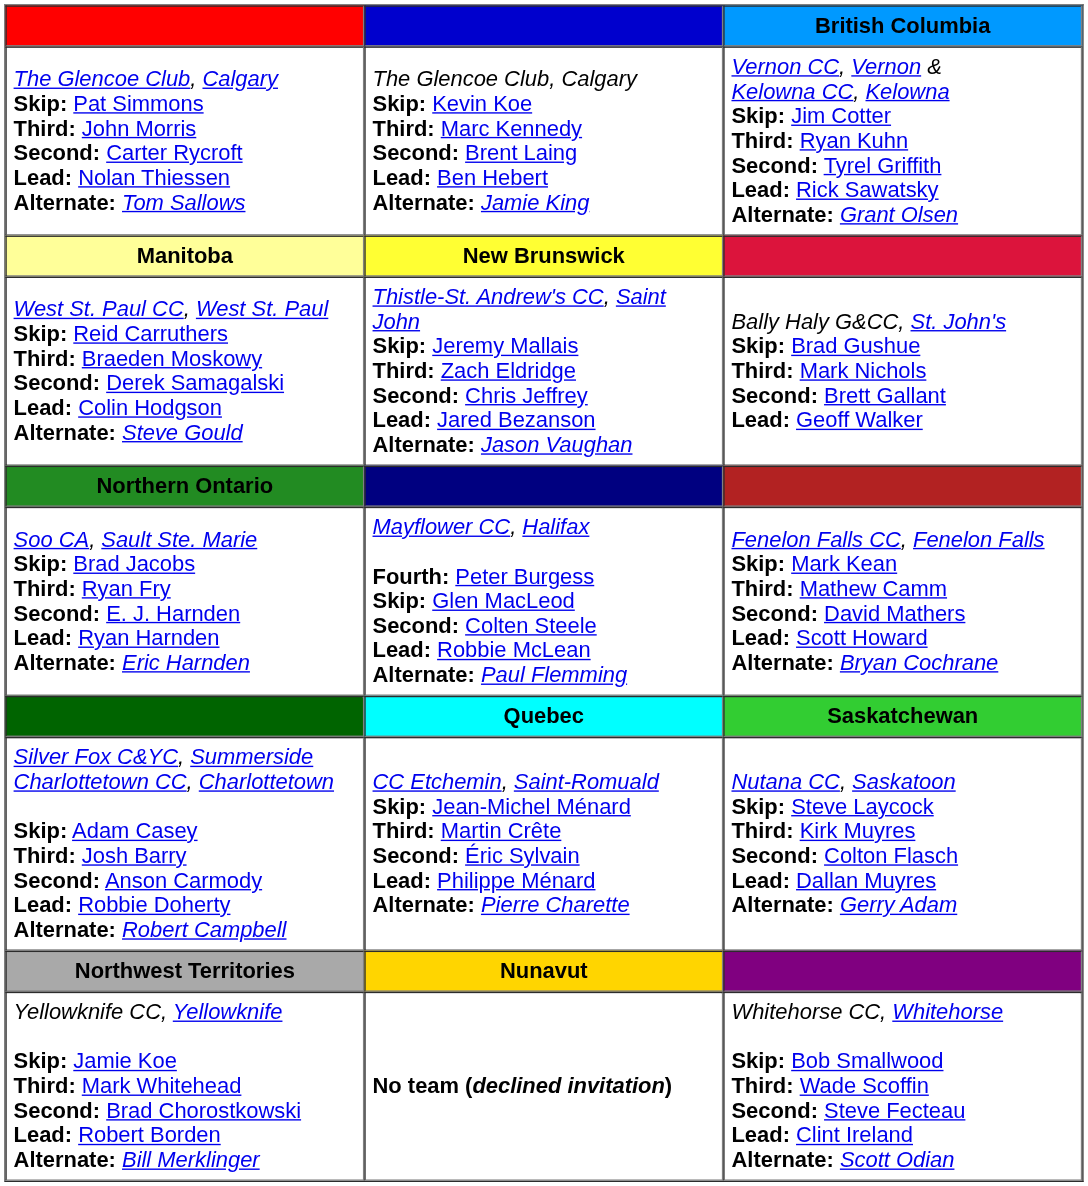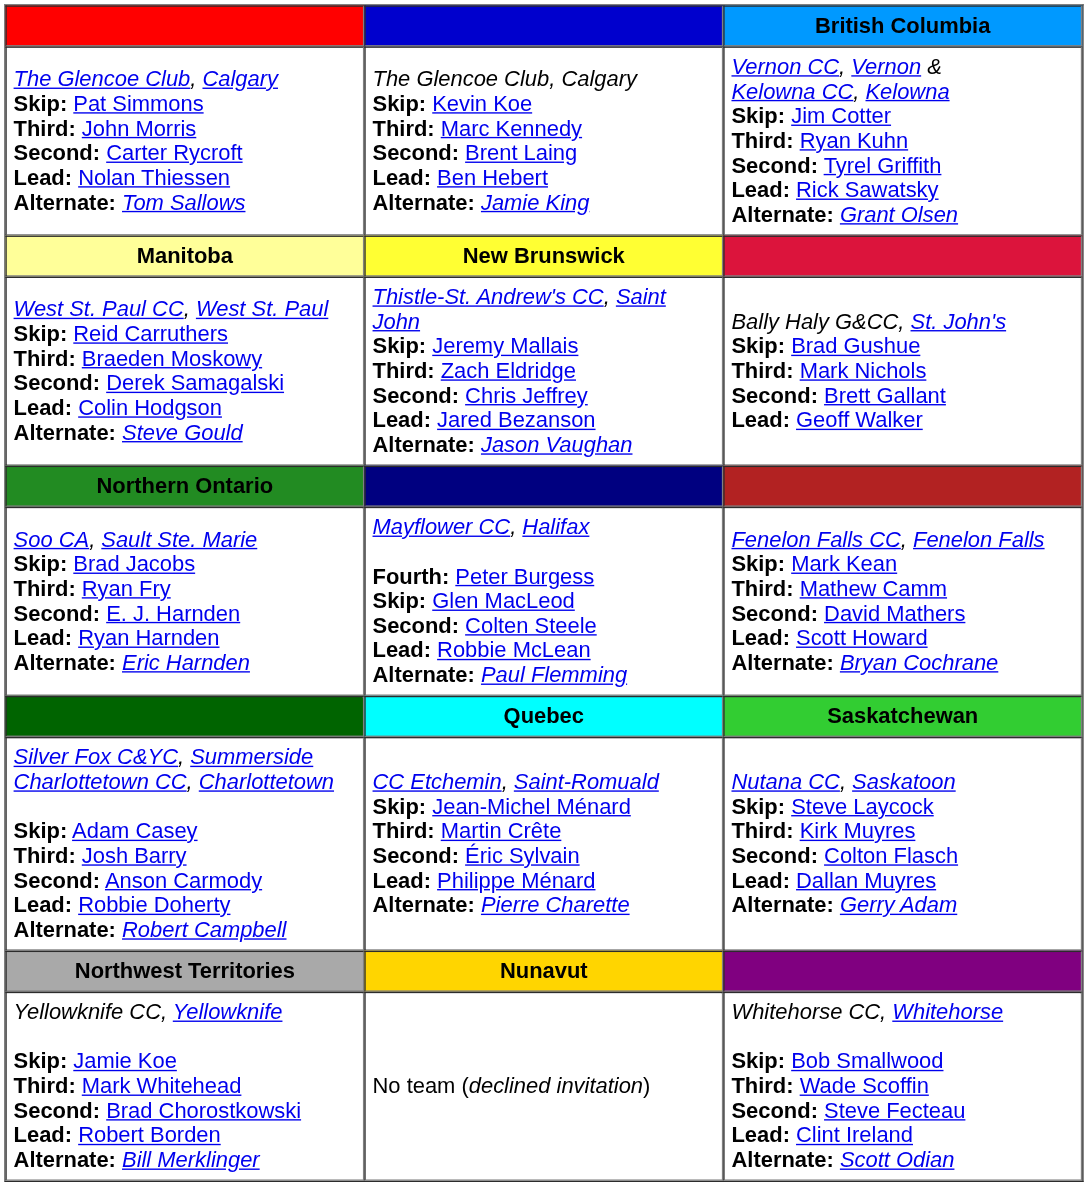row 10 | column 2: bold -> normal
